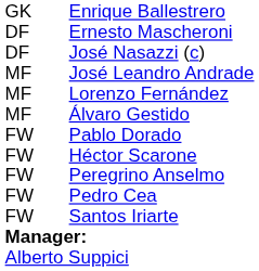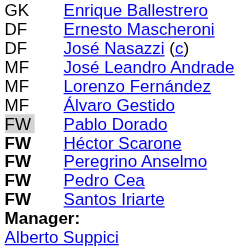Pablo Dorado | column 1: no background -> lightgrey background
Héctor Scarone | column 1: normal -> bold
Peregrino Anselmo | column 1: normal -> bold
Pedro Cea | column 1: normal -> bold
Santos Iriarte | column 1: normal -> bold
